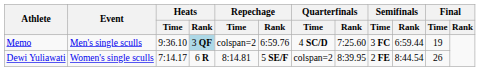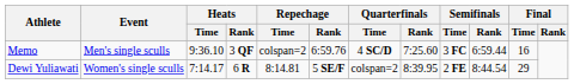Memo | Heats / Rank: lightblue background -> no background
Memo | Final / Time: 19 -> 16
Dewi Yuliawati | Final / Time: 26 -> 29
